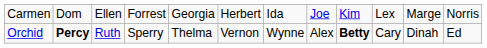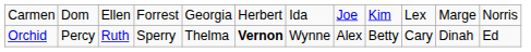Orchid | column 2: bold -> normal
Orchid | column 6: normal -> bold
Orchid | column 9: bold -> normal
